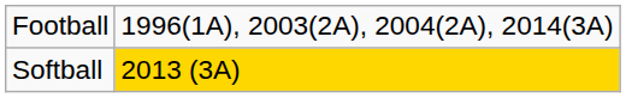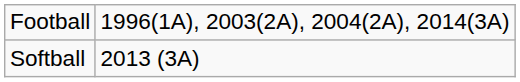Softball | column 2: gold background -> no background
